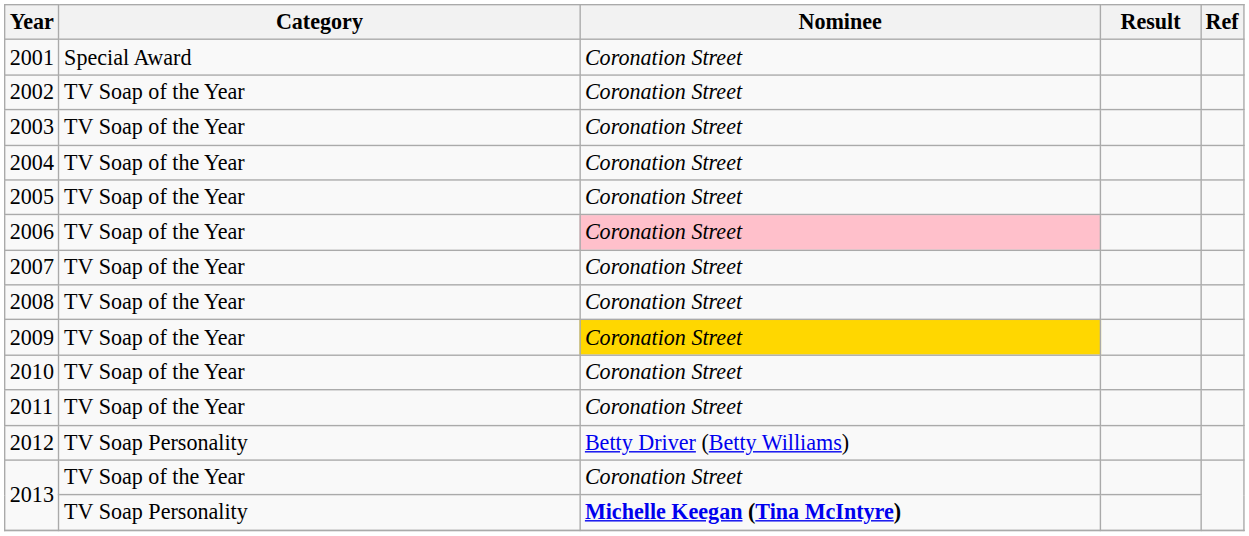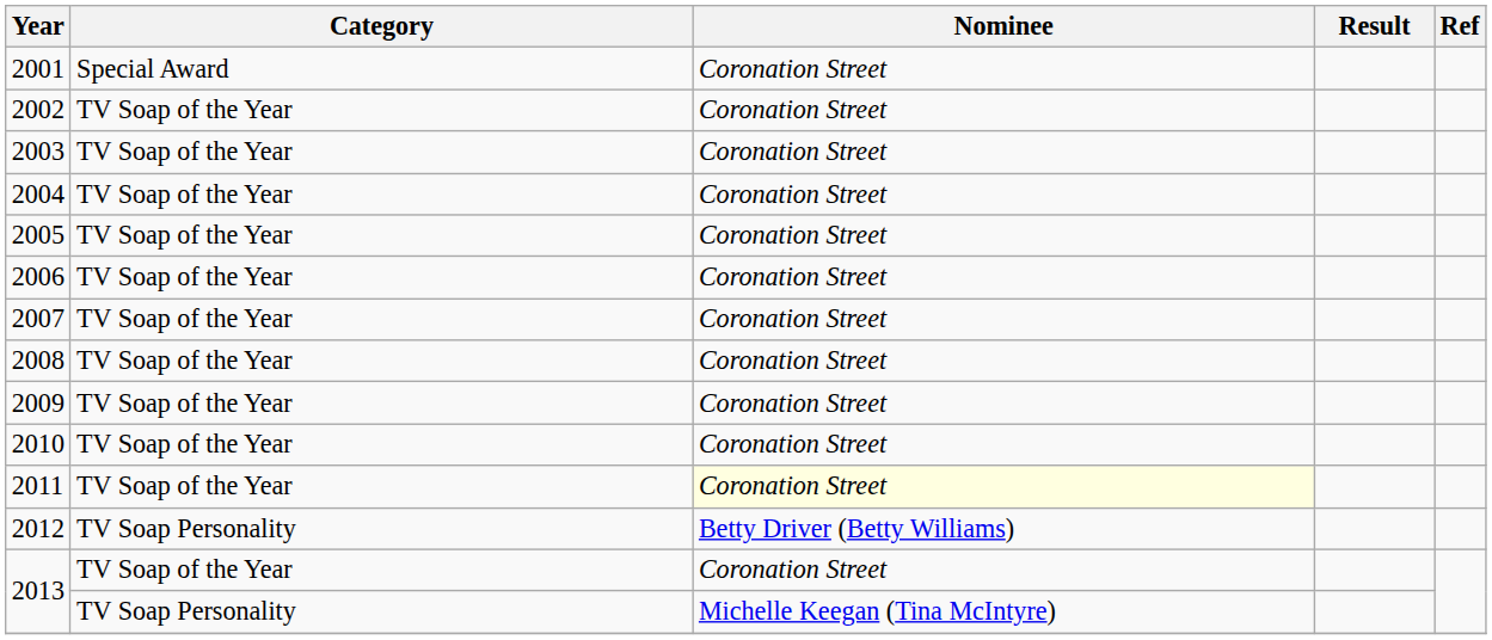2006 | Nominee: pink background -> no background
2009 | Nominee: gold background -> no background
2011 | Nominee: no background -> lightyellow background
2013 / TV Soap Personality | Nominee: bold -> normal
